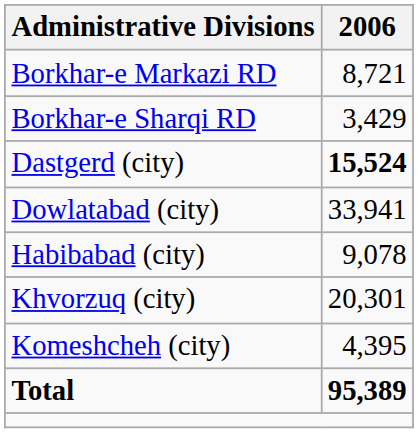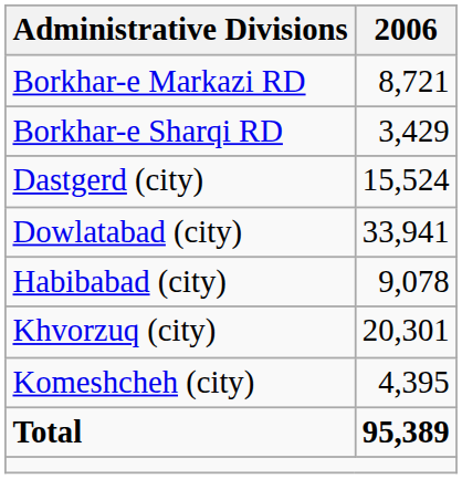Dastgerd (city) | 2006: bold -> normal
